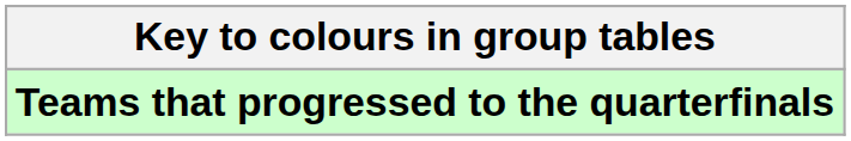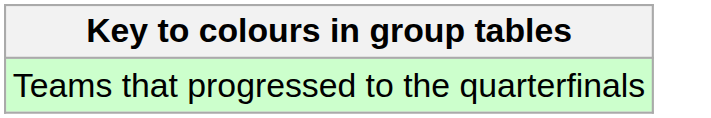row 2 | column 1: bold -> normal
